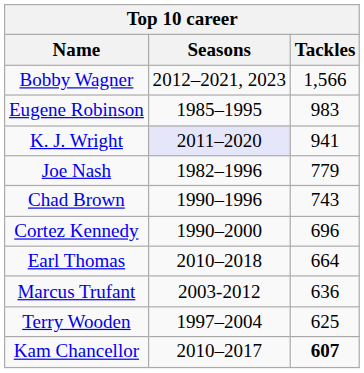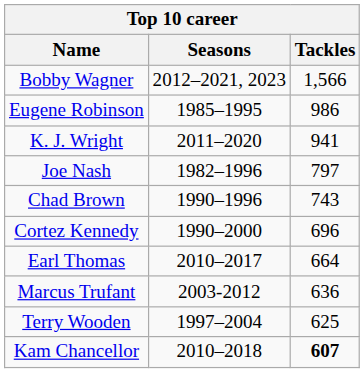Eugene Robinson | Tackles: 983 -> 986
K. J. Wright | Seasons: lavender background -> no background
Joe Nash | Tackles: 779 -> 797
Earl Thomas | Seasons: 2010–2018 -> 2010–2017
Kam Chancellor | Seasons: 2010–2017 -> 2010–2018
